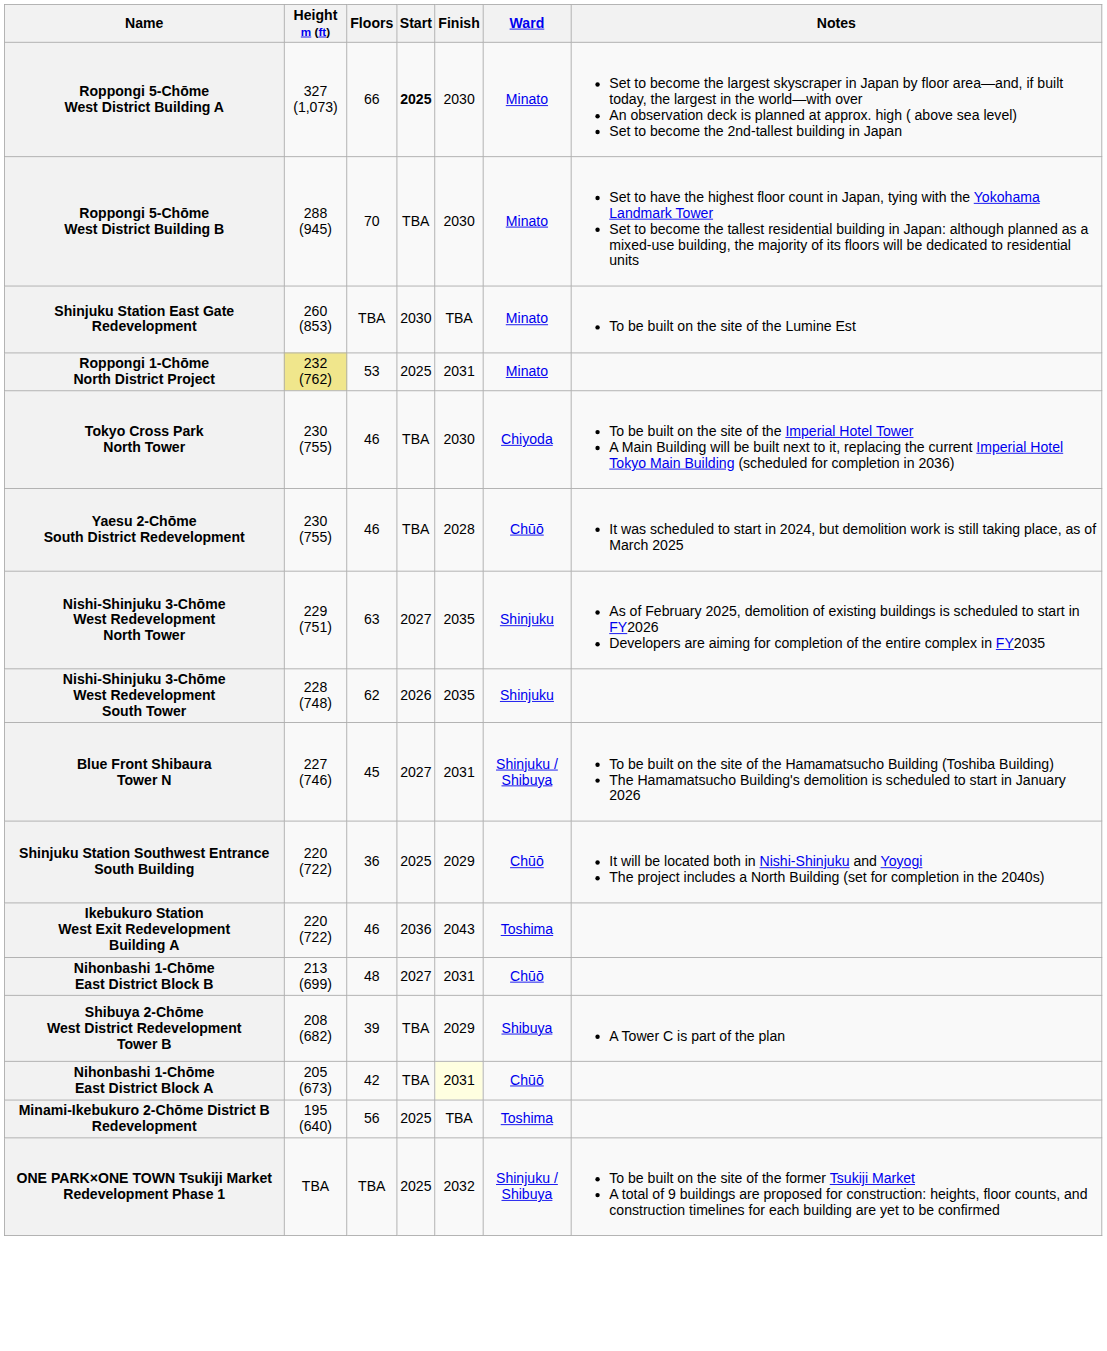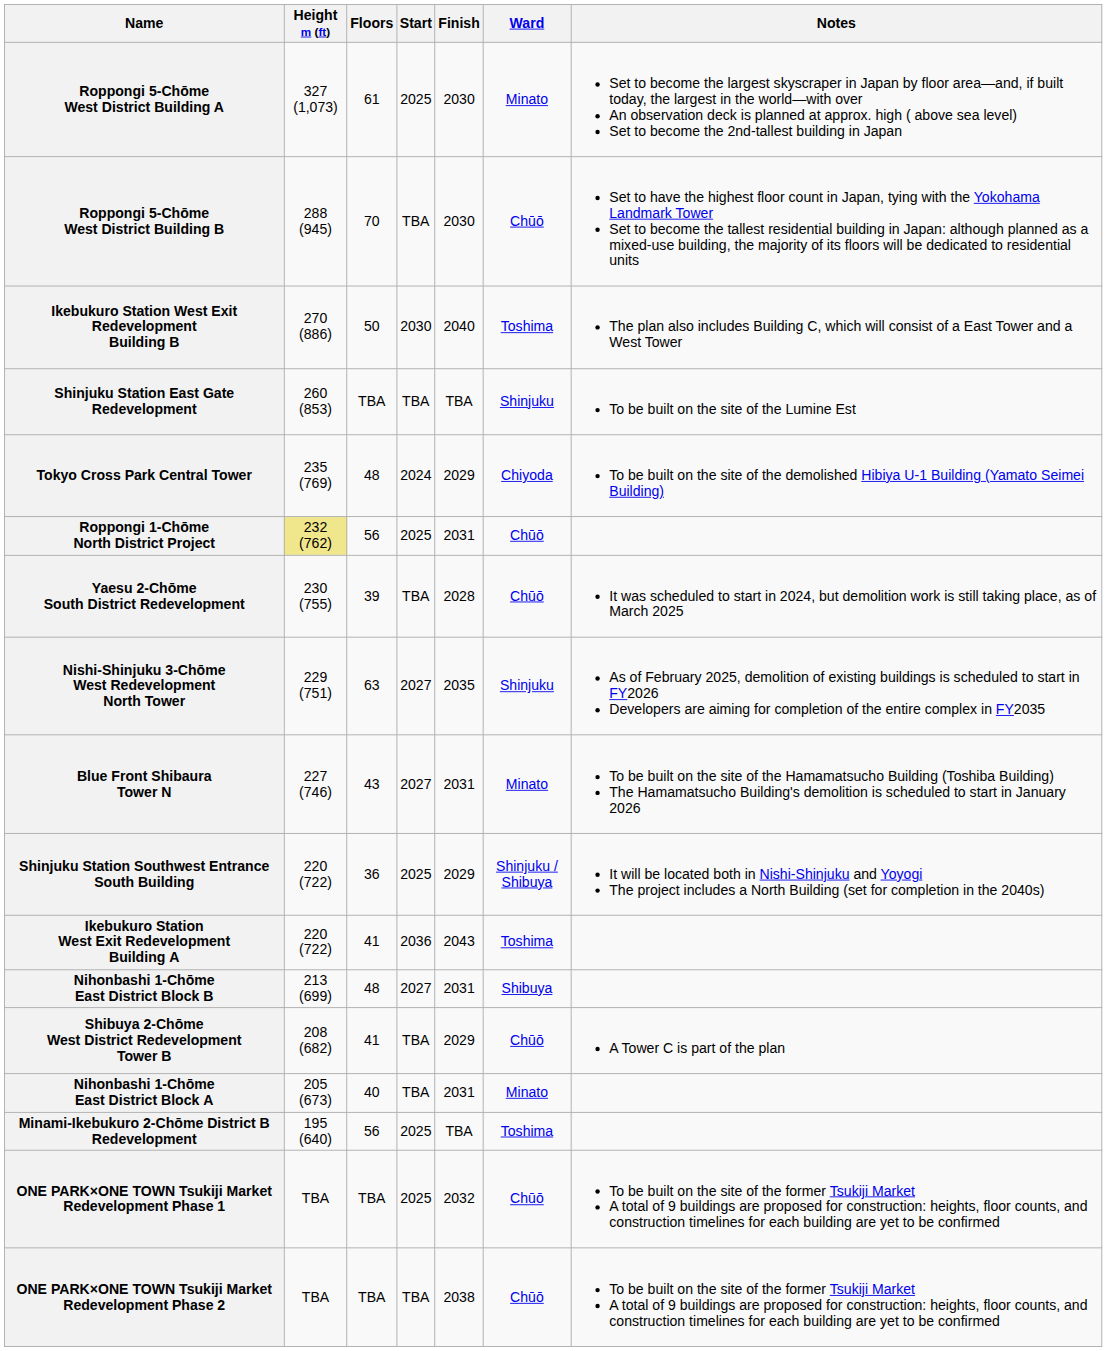Roppongi 5-Chōme West District Building A | Floors: 66 -> 61
Roppongi 5-Chōme West District Building A | Start: bold -> normal
Roppongi 5-Chōme West District Building B | Ward: Minato -> Chūō
+ row: Ikebukuro Station West Exit Redevelopment Building B | 270 (886) | 50 | 2030 | 2040 | Toshima | The plan also includes Building C, which will consist of a East Tower and a West Tower
Shinjuku Station East Gate Redevelopment | Start: 2030 -> TBA
Shinjuku Station East Gate Redevelopment | Ward: Minato -> Shinjuku
+ row: Tokyo Cross Park Central Tower | 235 (769) | 48 | 2024 | 2029 | Chiyoda | To be built on the site of the demolished Hibiya U-1 Building (Yamato Seimei Building)
Roppongi 1-Chōme North District Project | Floors: 53 -> 56
Roppongi 1-Chōme North District Project | Ward: Minato -> Chūō
- row: Tokyo Cross Park North Tower | 230 (755) | 46 | TBA | 2030 | Chiyoda | To be built on the site of the Imperial Hotel Tower A Main Building will be built next to it, replacing the current Imperial Hotel Tokyo Main Building (scheduled for completion in 2036)
Yaesu 2-Chōme South District Redevelopment | Floors: 46 -> 39
- row: Nishi-Shinjuku 3-Chōme West Redevelopment South Tower | 228 (748) | 62 | 2026 | 2035 | Shinjuku
Blue Front Shibaura Tower N | Floors: 45 -> 43
Blue Front Shibaura Tower N | Ward: Shinjuku / Shibuya -> Minato
Shinjuku Station Southwest Entrance South Building | Ward: Chūō -> Shinjuku / Shibuya
Ikebukuro Station West Exit Redevelopment Building A | Floors: 46 -> 41
Nihonbashi 1-Chōme East District Block B | Ward: Chūō -> Shibuya
Shibuya 2-Chōme West District Redevelopment Tower B | Floors: 39 -> 41
Shibuya 2-Chōme West District Redevelopment Tower B | Ward: Shibuya -> Chūō
Nihonbashi 1-Chōme East District Block A | Floors: 42 -> 40
Nihonbashi 1-Chōme East District Block A | Finish: lightyellow background -> no background
Nihonbashi 1-Chōme East District Block A | Ward: Chūō -> Minato
ONE PARK×ONE TOWN Tsukiji Market Redevelopment Phase 1 | Ward: Shinjuku / Shibuya -> Chūō
+ row: ONE PARK×ONE TOWN Tsukiji Market Redevelopment Phase 2 | TBA | TBA | TBA | 2038 | Chūō | To be built on the site of the former Tsukiji Market A total of 9 buildings are proposed for construction: heights, floor counts, and construction timelines for each building are yet to be confirmed
